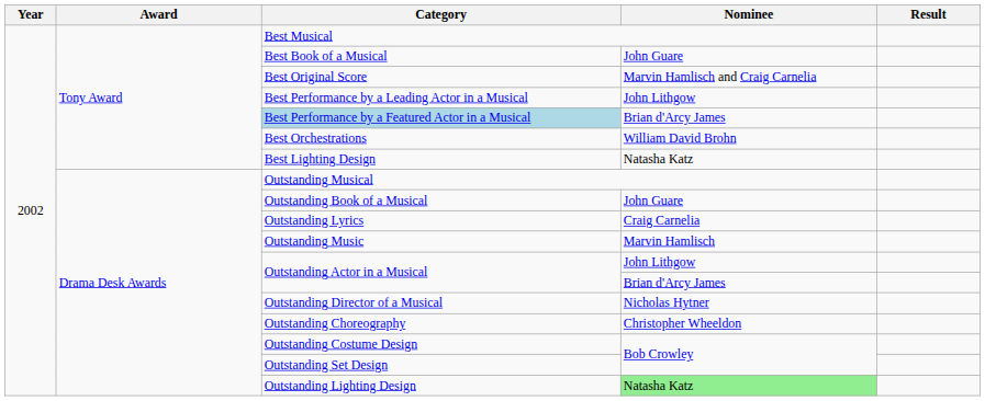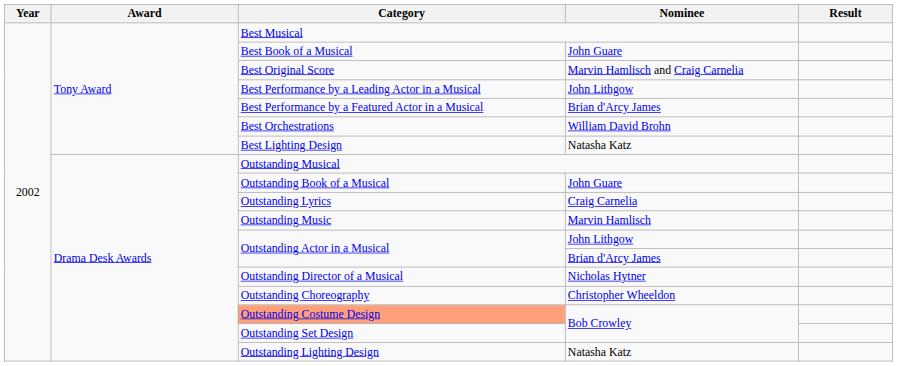Best Performance by a Featured Actor in a Musical | Category: lightblue background -> no background
Outstanding Costume Design | Category: no background -> lightsalmon background
Outstanding Lighting Design | Nominee: lightgreen background -> no background
